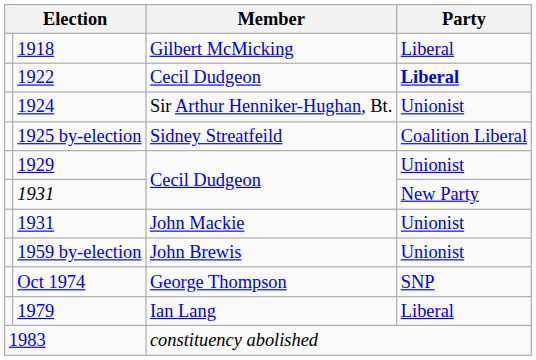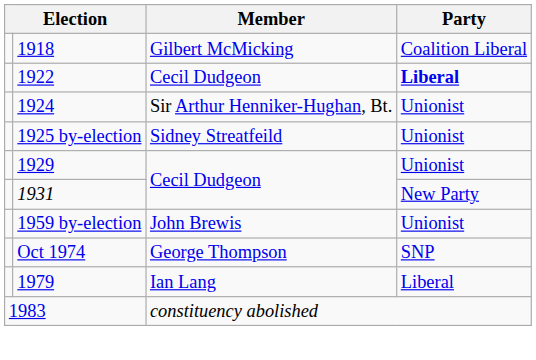1918 | Party: Liberal -> Coalition Liberal
1925 by-election | Party: Coalition Liberal -> Unionist
- row: 1931 | John Mackie | Unionist
